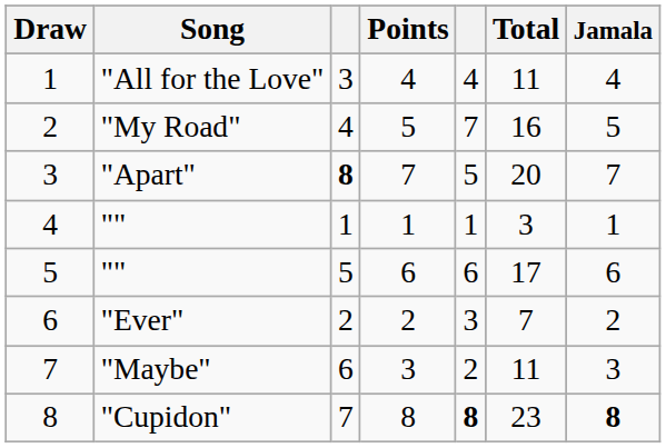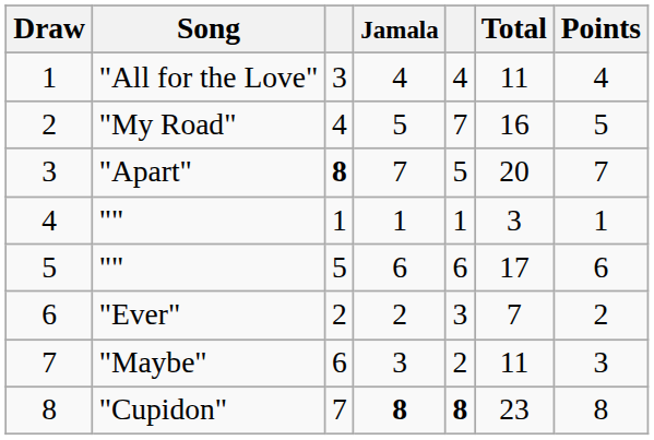columns swapped: Jamala <-> Points
